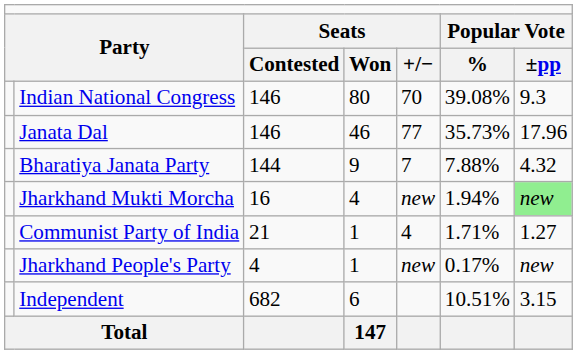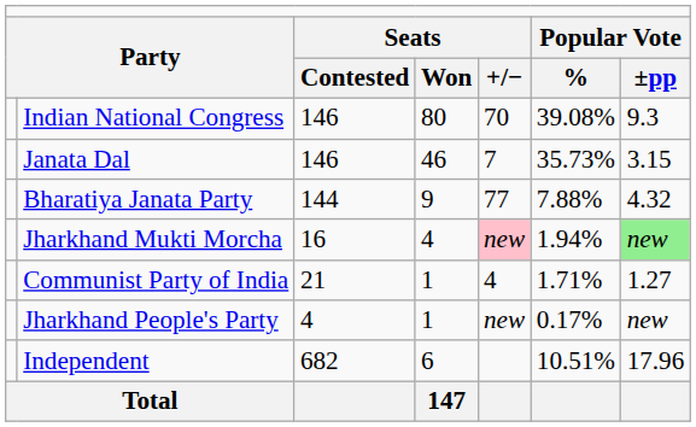Janata Dal | column 5: 77 -> 7
Janata Dal | column 7: 17.96 -> 3.15
Bharatiya Janata Party | column 5: 7 -> 77
Jharkhand Mukti Morcha | column 5: no background -> pink background
Independent | column 7: 3.15 -> 17.96
